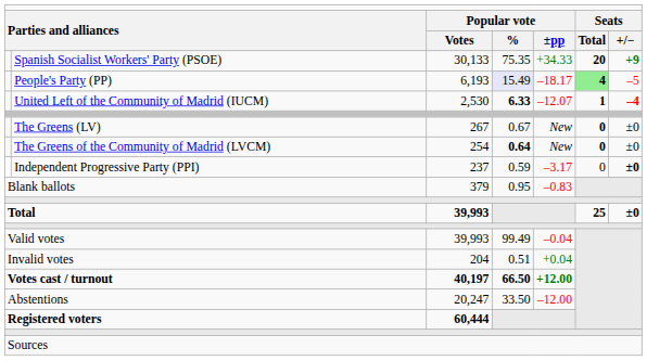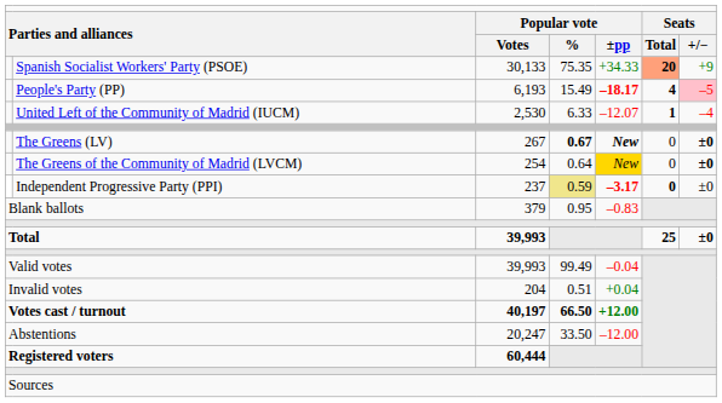Spanish Socialist Workers' Party (PSOE) | column 6: no background -> lightsalmon background
Spanish Socialist Workers' Party (PSOE) | column 7: bold -> normal
People's Party (PP) | column 4: lavender background -> no background
People's Party (PP) | column 5: normal -> bold
People's Party (PP) | column 6: lightgreen background -> no background
People's Party (PP) | column 7: no background -> pink background
United Left of the Community of Madrid (IUCM) | column 4: bold -> normal
United Left of the Community of Madrid (IUCM) | column 7: bold -> normal
The Greens (LV) | column 4: normal -> bold
The Greens (LV) | column 5: normal -> bold
The Greens (LV) | column 6: bold -> normal
The Greens (LV) | column 7: normal -> bold
The Greens of the Community of Madrid (LVCM) | column 4: bold -> normal
The Greens of the Community of Madrid (LVCM) | column 5: no background -> gold background
The Greens of the Community of Madrid (LVCM) | column 6: bold -> normal
The Greens of the Community of Madrid (LVCM) | column 7: normal -> bold
Independent Progressive Party (PPI) | column 4: no background -> khaki background
Independent Progressive Party (PPI) | column 5: normal -> bold
Independent Progressive Party (PPI) | column 6: normal -> bold
Independent Progressive Party (PPI) | column 7: bold -> normal
